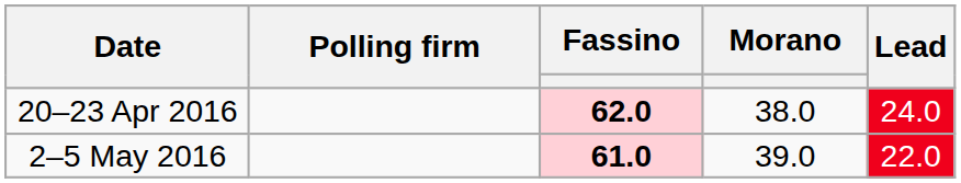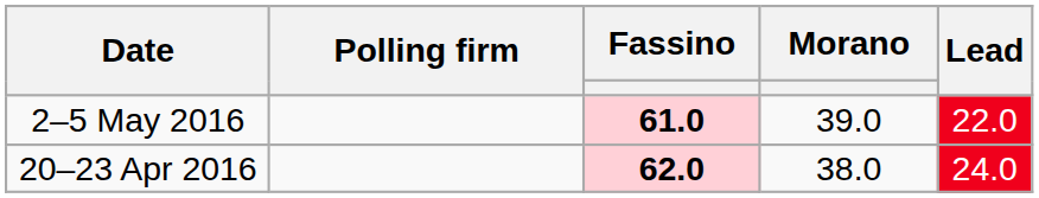rows swapped: 2–5 May 2016 <-> 20–23 Apr 2016
